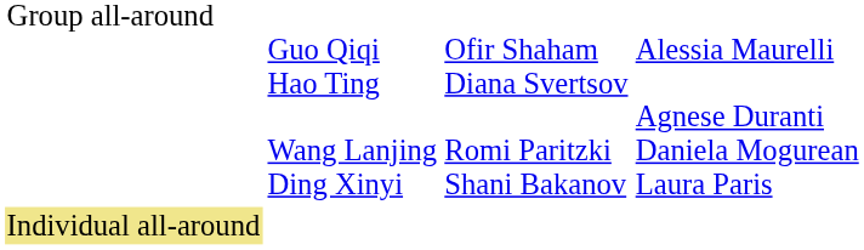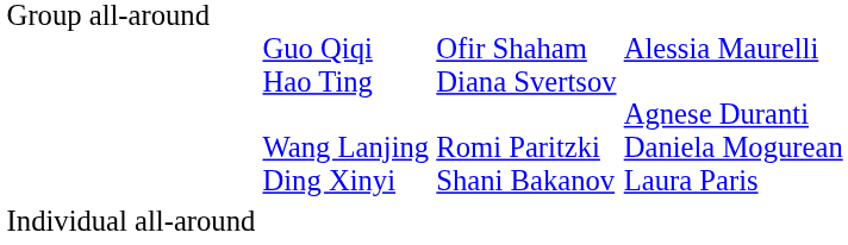row 2 | column 1: khaki background -> no background
